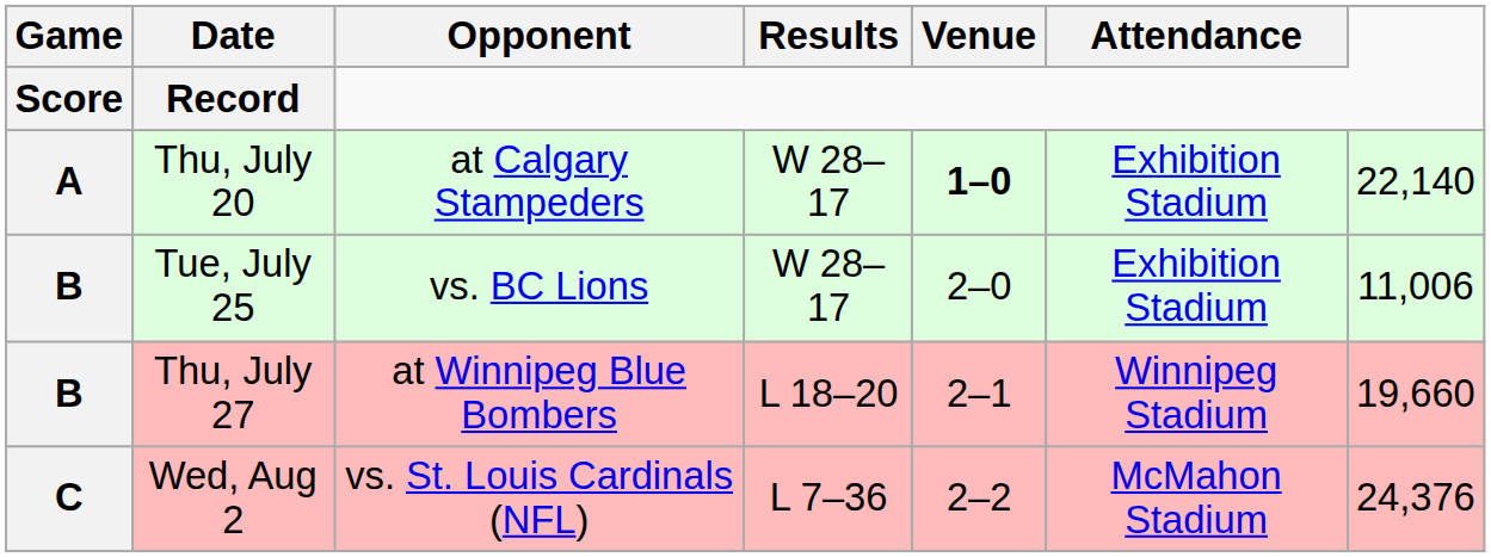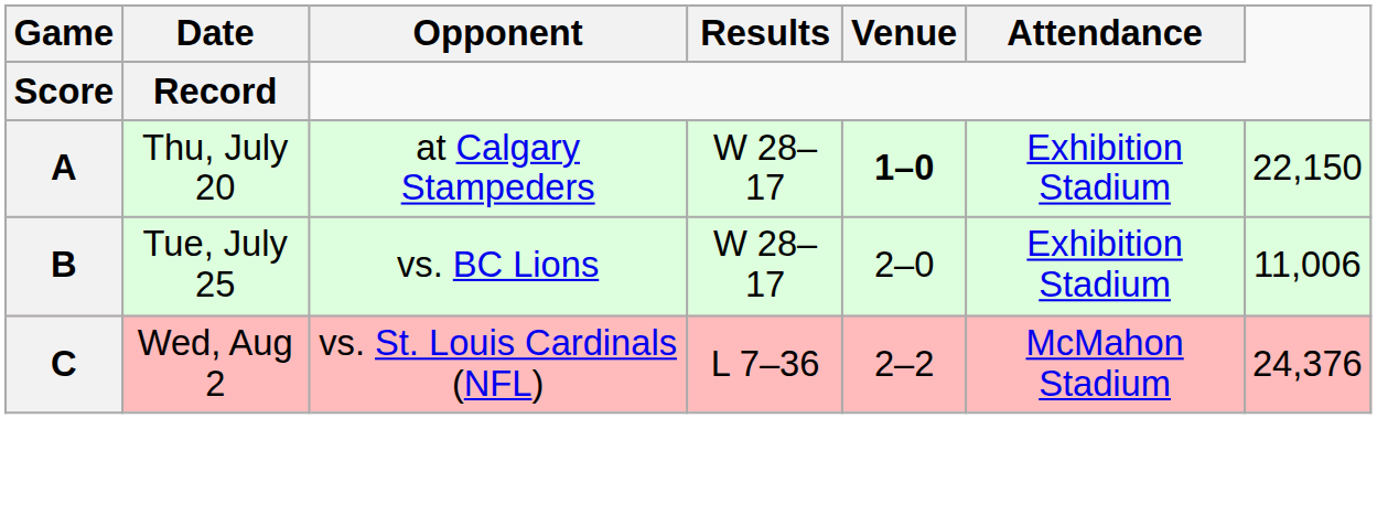Thu, July 20 | column 7: 22,140 -> 22,150
- row: B | Thu, July 27 | at Winnipeg Blue Bombers | L 18–20 | 2–1 | Winnipeg Stadium | 19,660
